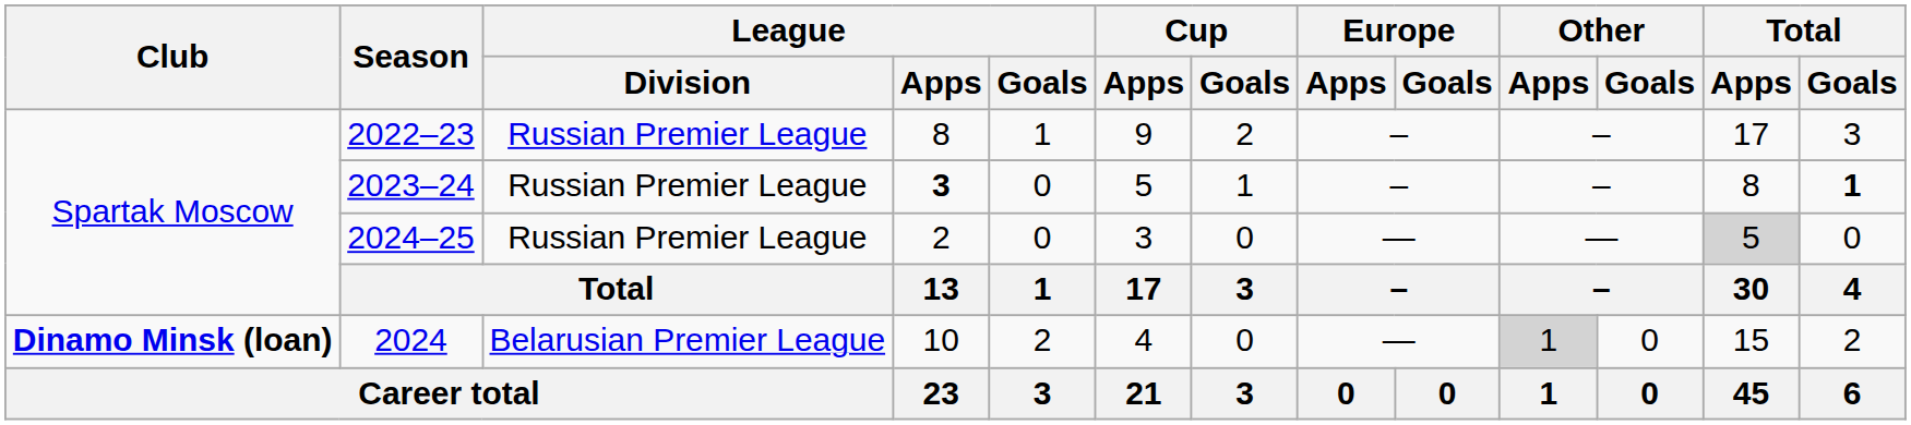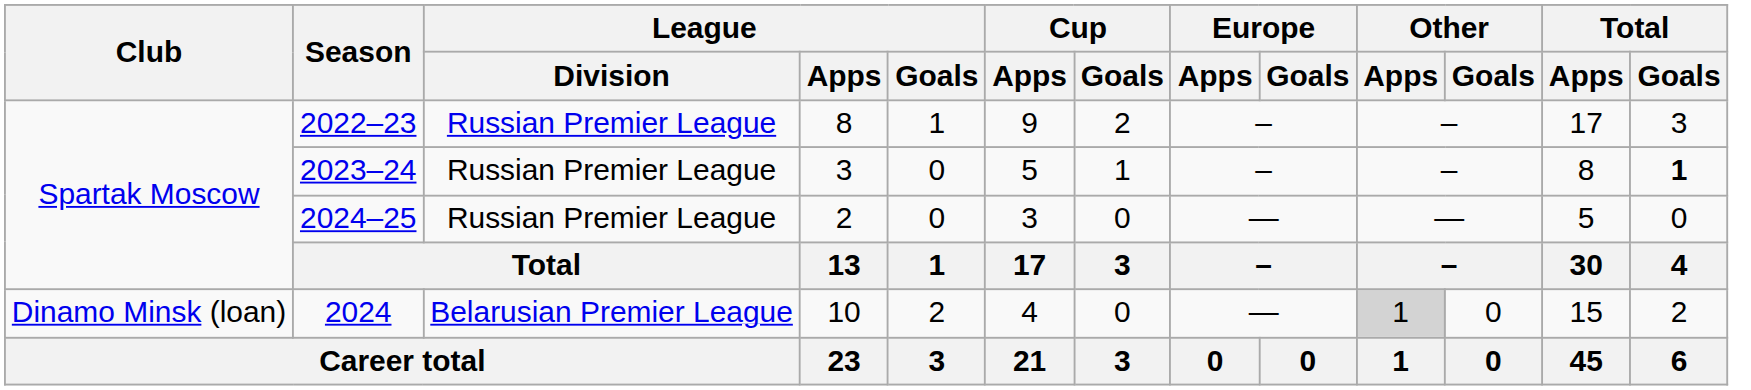2023–24 | League / Apps: bold -> normal
2024–25 | Total / Apps: lightgrey background -> no background
2024 | Club: bold -> normal
